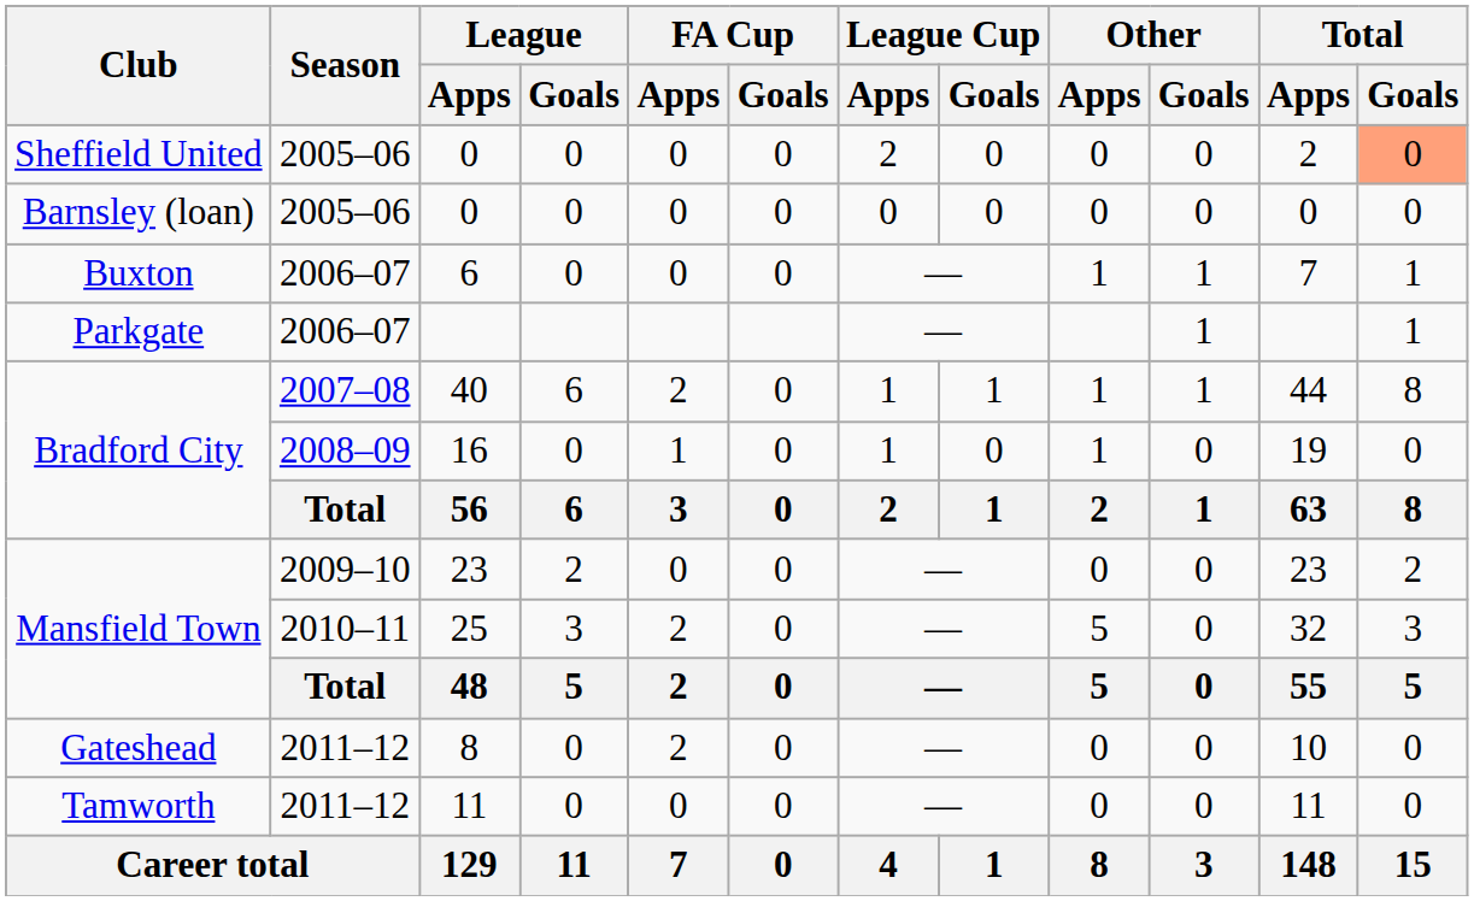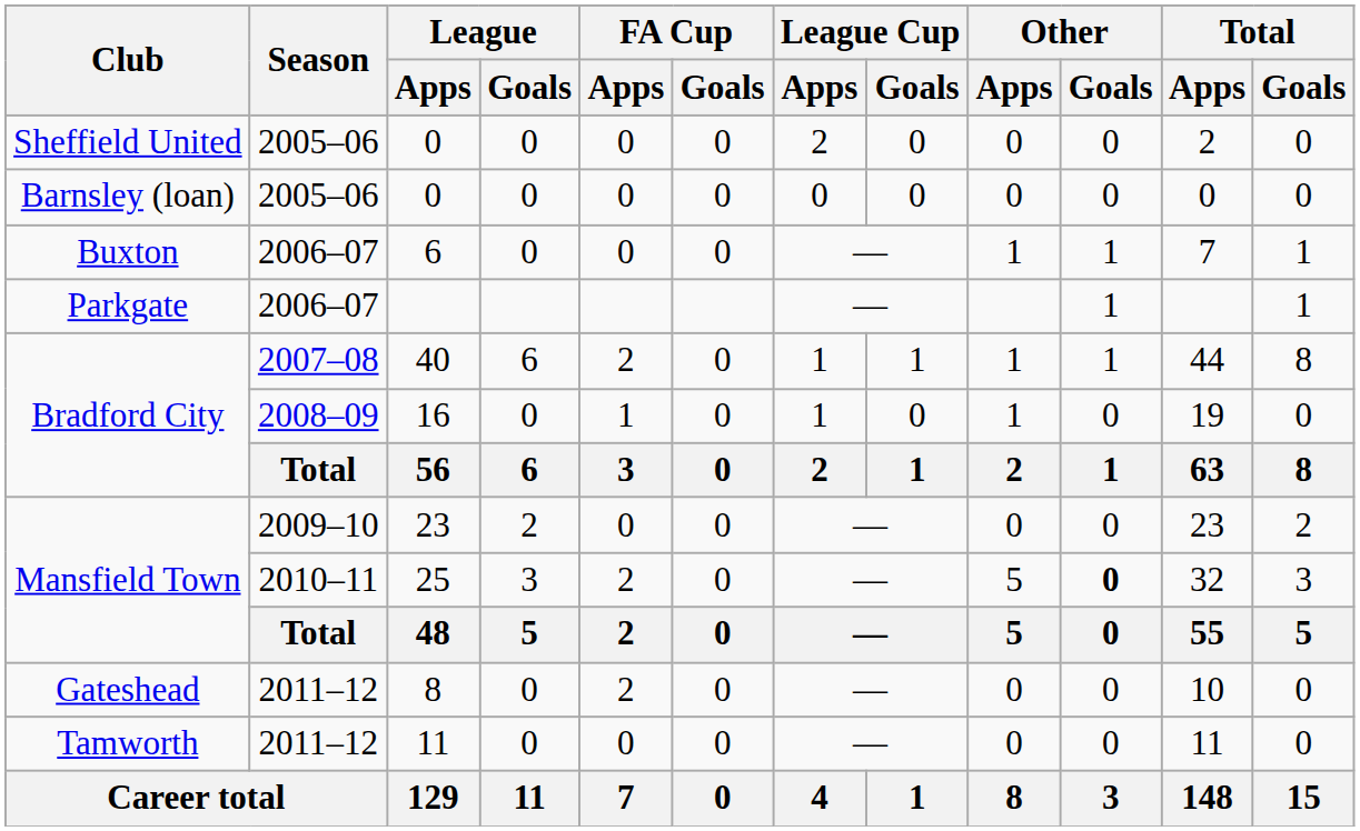Sheffield United / 0 | Total / Goals: lightsalmon background -> no background
25 | Other / Goals: normal -> bold
